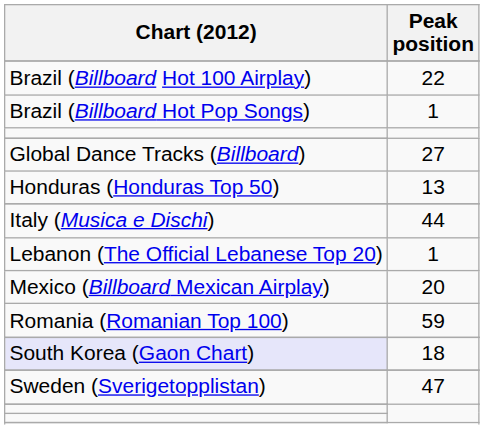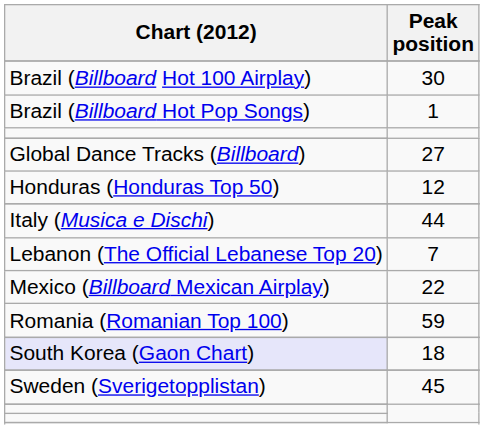row 2 | Peak position: 22 -> 30
row 6 | Peak position: 13 -> 12
row 8 | Peak position: 1 -> 7
row 9 | Peak position: 20 -> 22
row 12 | Peak position: 47 -> 45
